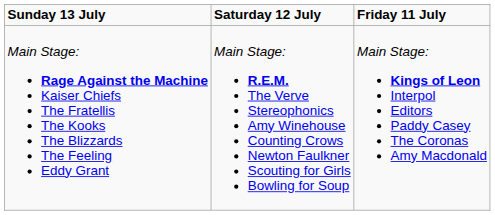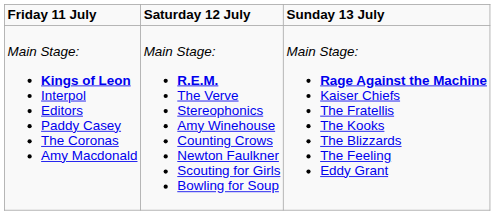columns swapped: Friday 11 July <-> Sunday 13 July
